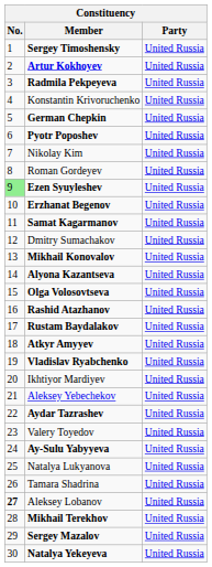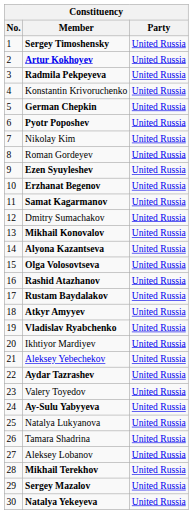Ezen Syuyleshev | No.: lightgreen background -> no background
Aleksey Lobanov | No.: bold -> normal
